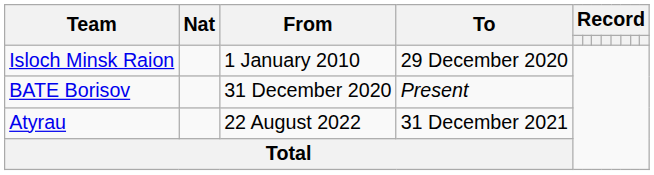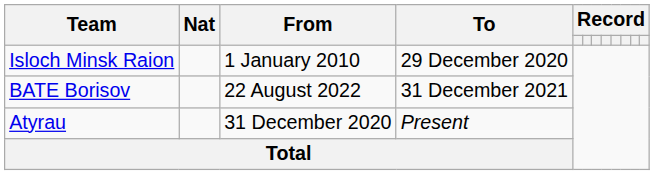BATE Borisov | From: 31 December 2020 -> 22 August 2022
BATE Borisov | To: Present -> 31 December 2021
Atyrau | From: 22 August 2022 -> 31 December 2020
Atyrau | To: 31 December 2021 -> Present
